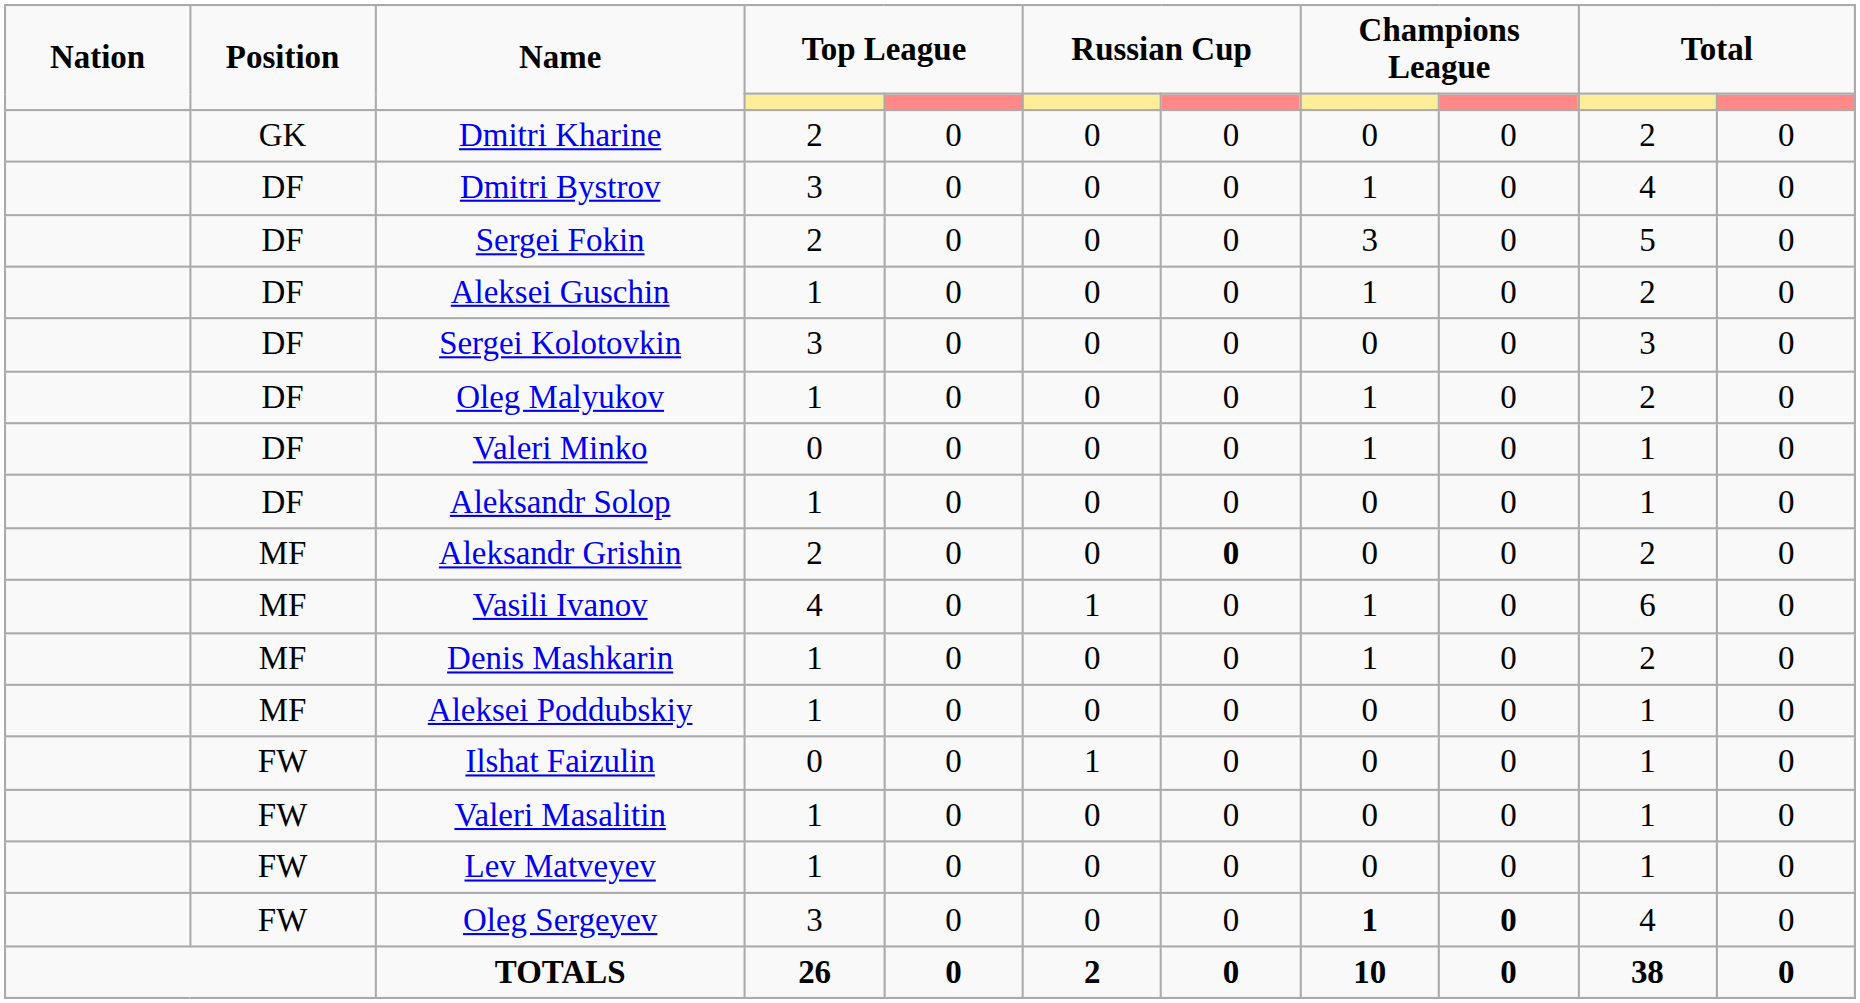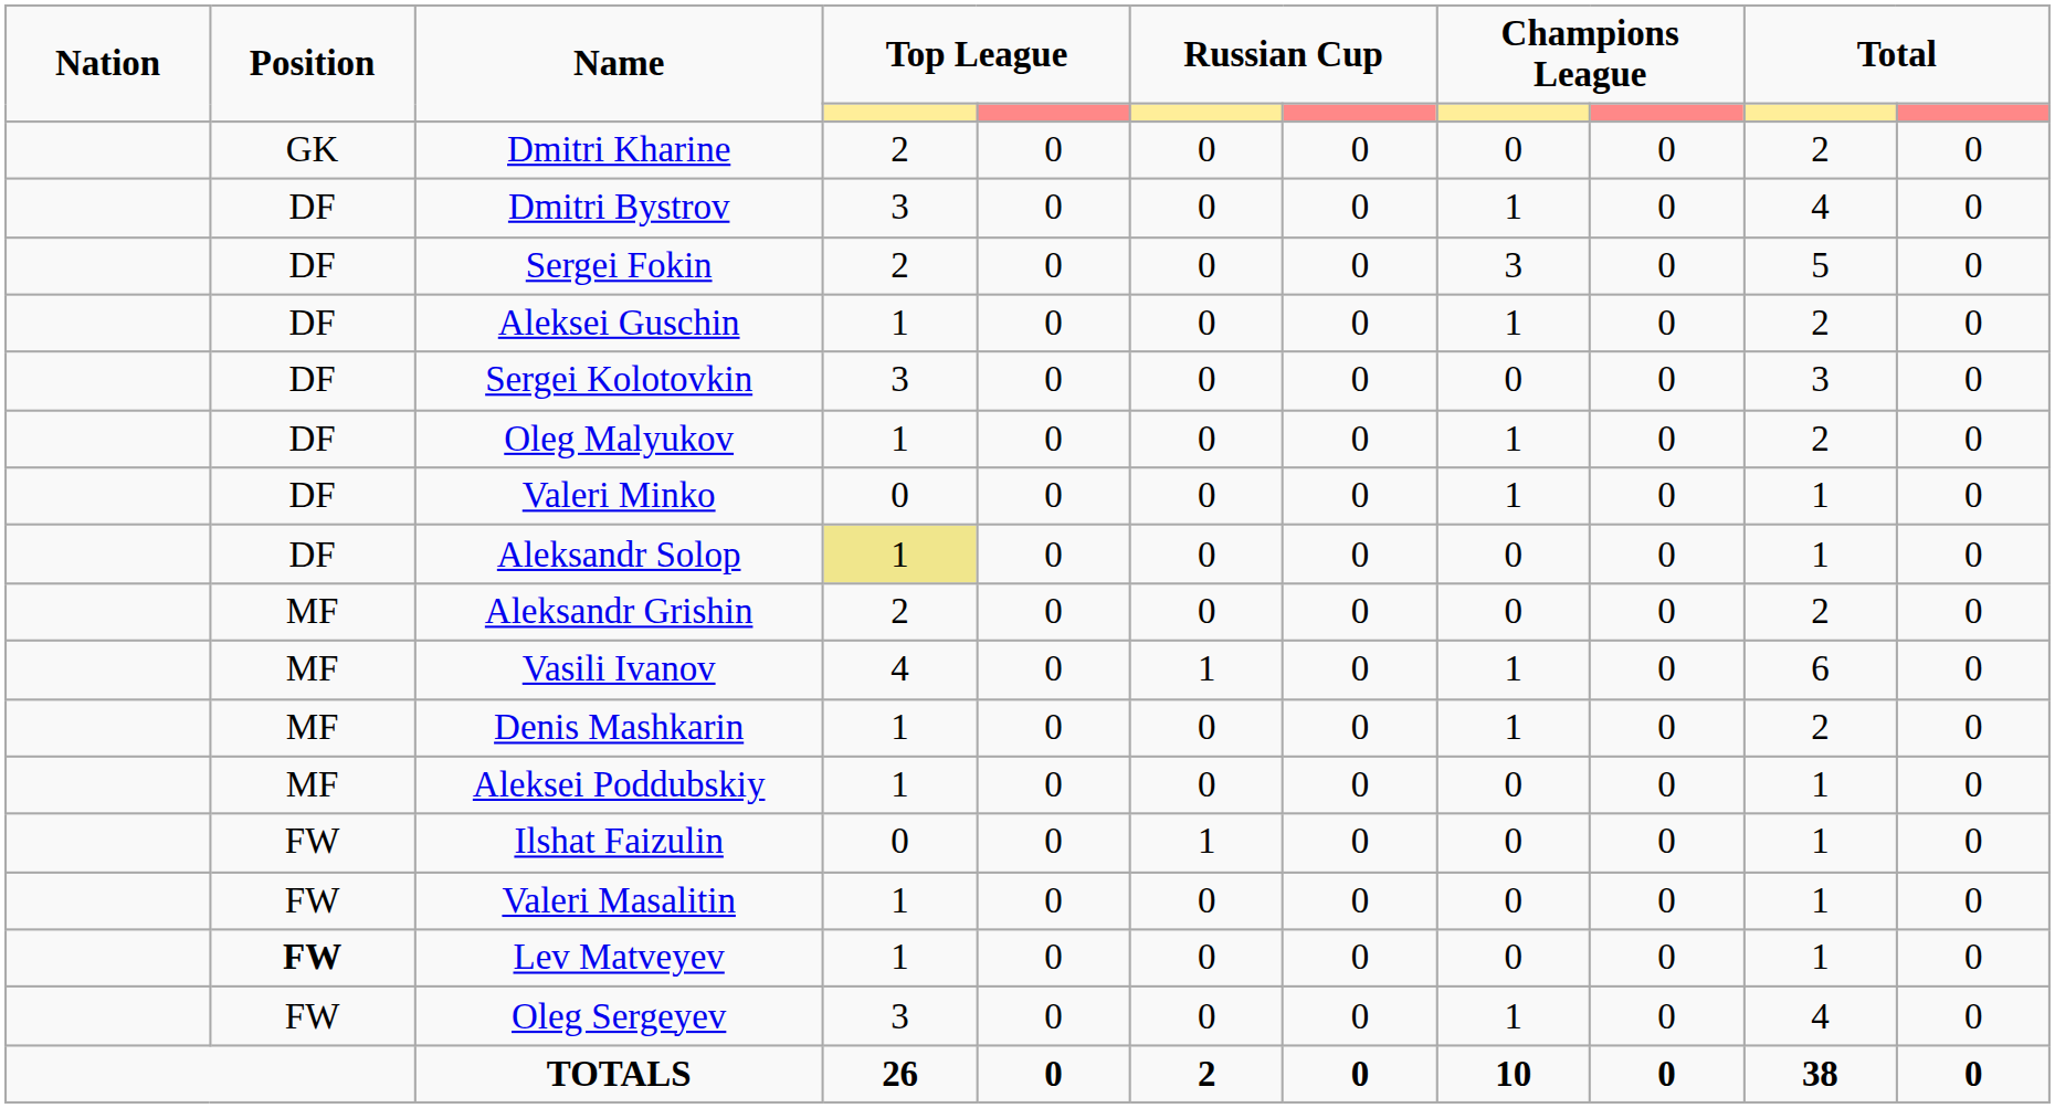Aleksandr Solop | column 4: no background -> khaki background
Aleksandr Grishin | column 7: bold -> normal
Lev Matveyev | Position: normal -> bold
Oleg Sergeyev | column 8: bold -> normal
Oleg Sergeyev | column 9: bold -> normal
